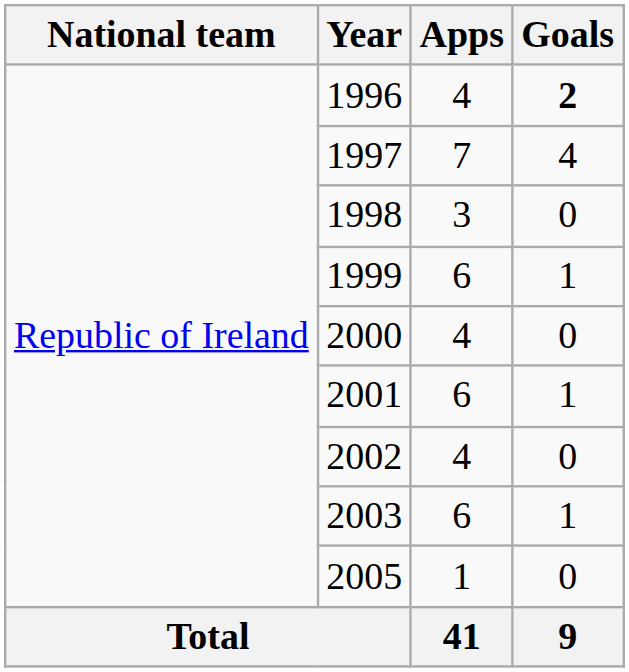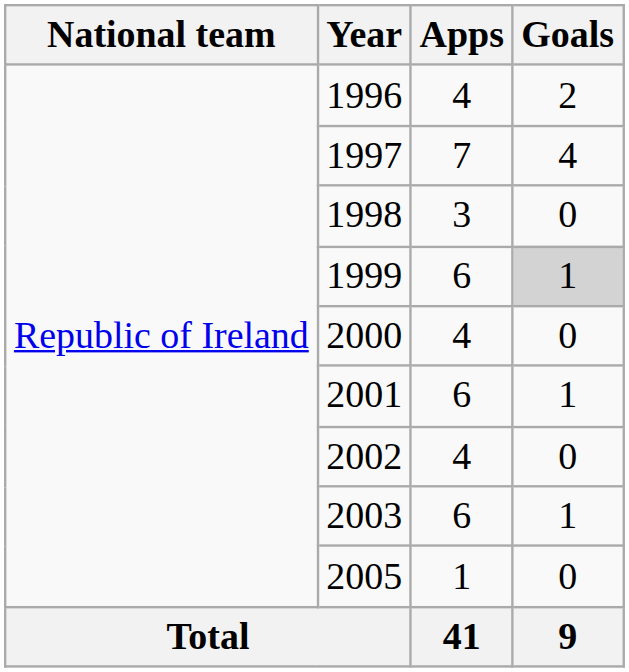1996 | Goals: bold -> normal
1999 | Goals: no background -> lightgrey background
